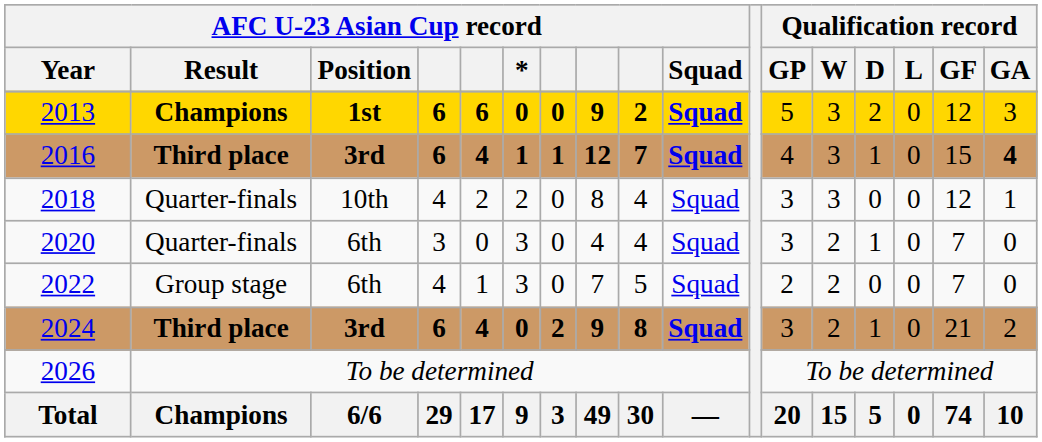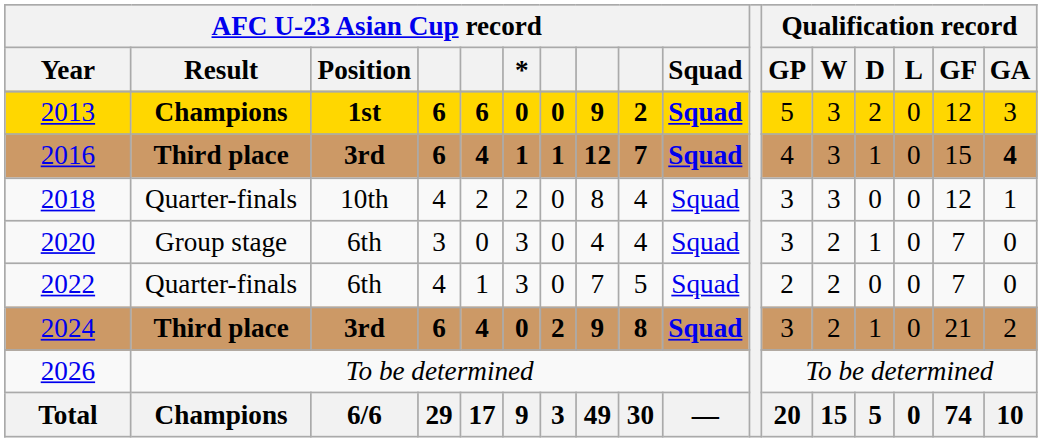2020 | AFC U-23 Asian Cup record / Result: Quarter-finals -> Group stage
2022 | AFC U-23 Asian Cup record / Result: Group stage -> Quarter-finals
